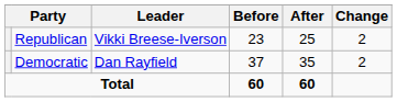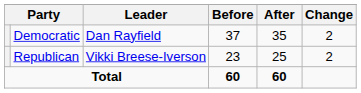rows swapped: Democratic <-> Republican
